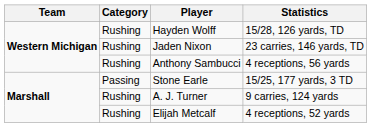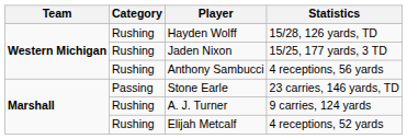Jaden Nixon | Statistics: 23 carries, 146 yards, TD -> 15/25, 177 yards, 3 TD
Stone Earle | Statistics: 15/25, 177 yards, 3 TD -> 23 carries, 146 yards, TD
